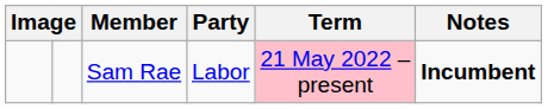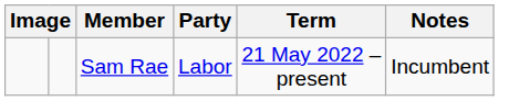Sam Rae | Term: pink background -> no background
Sam Rae | Notes: bold -> normal
